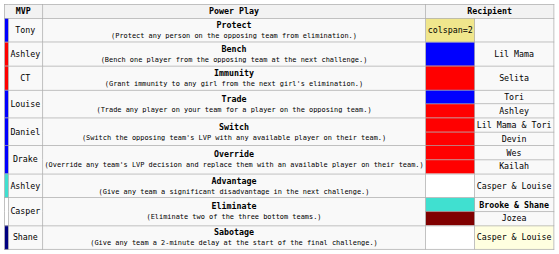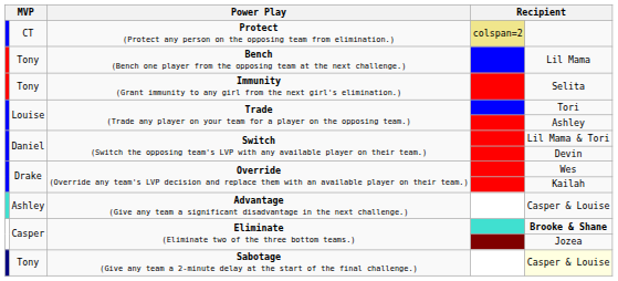row 2 | column 2: Tony -> CT
row 3 | column 2: Ashley -> Tony
row 4 | column 2: CT -> Tony
row 14 | column 2: Shane -> Tony
